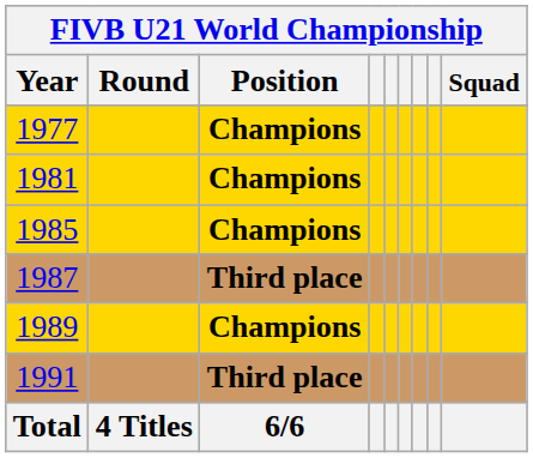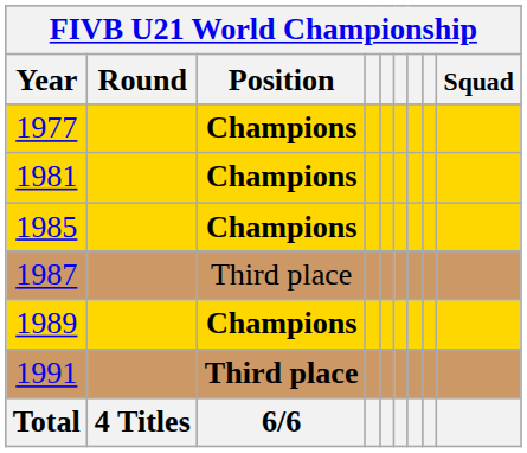1987 | Position: bold -> normal
